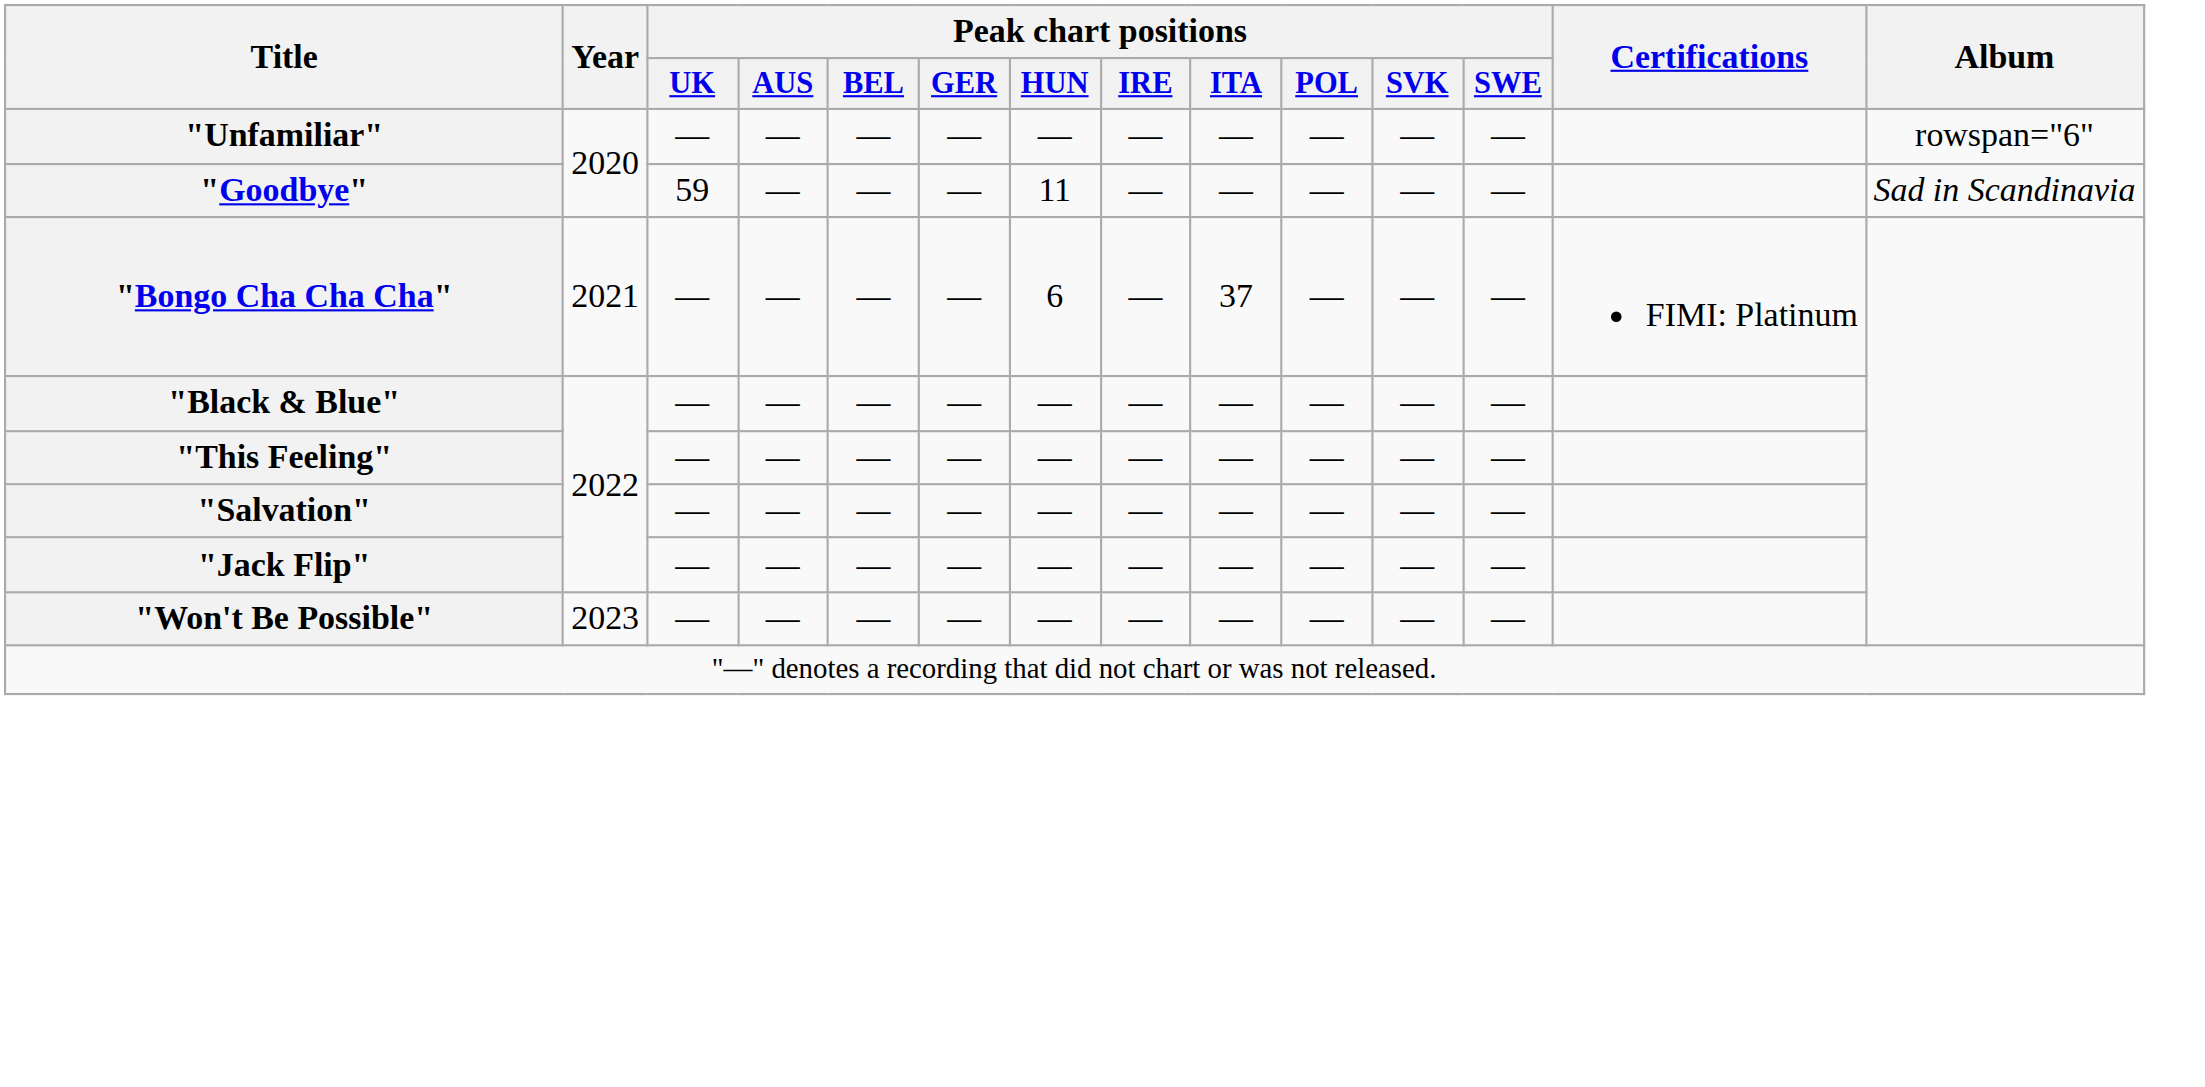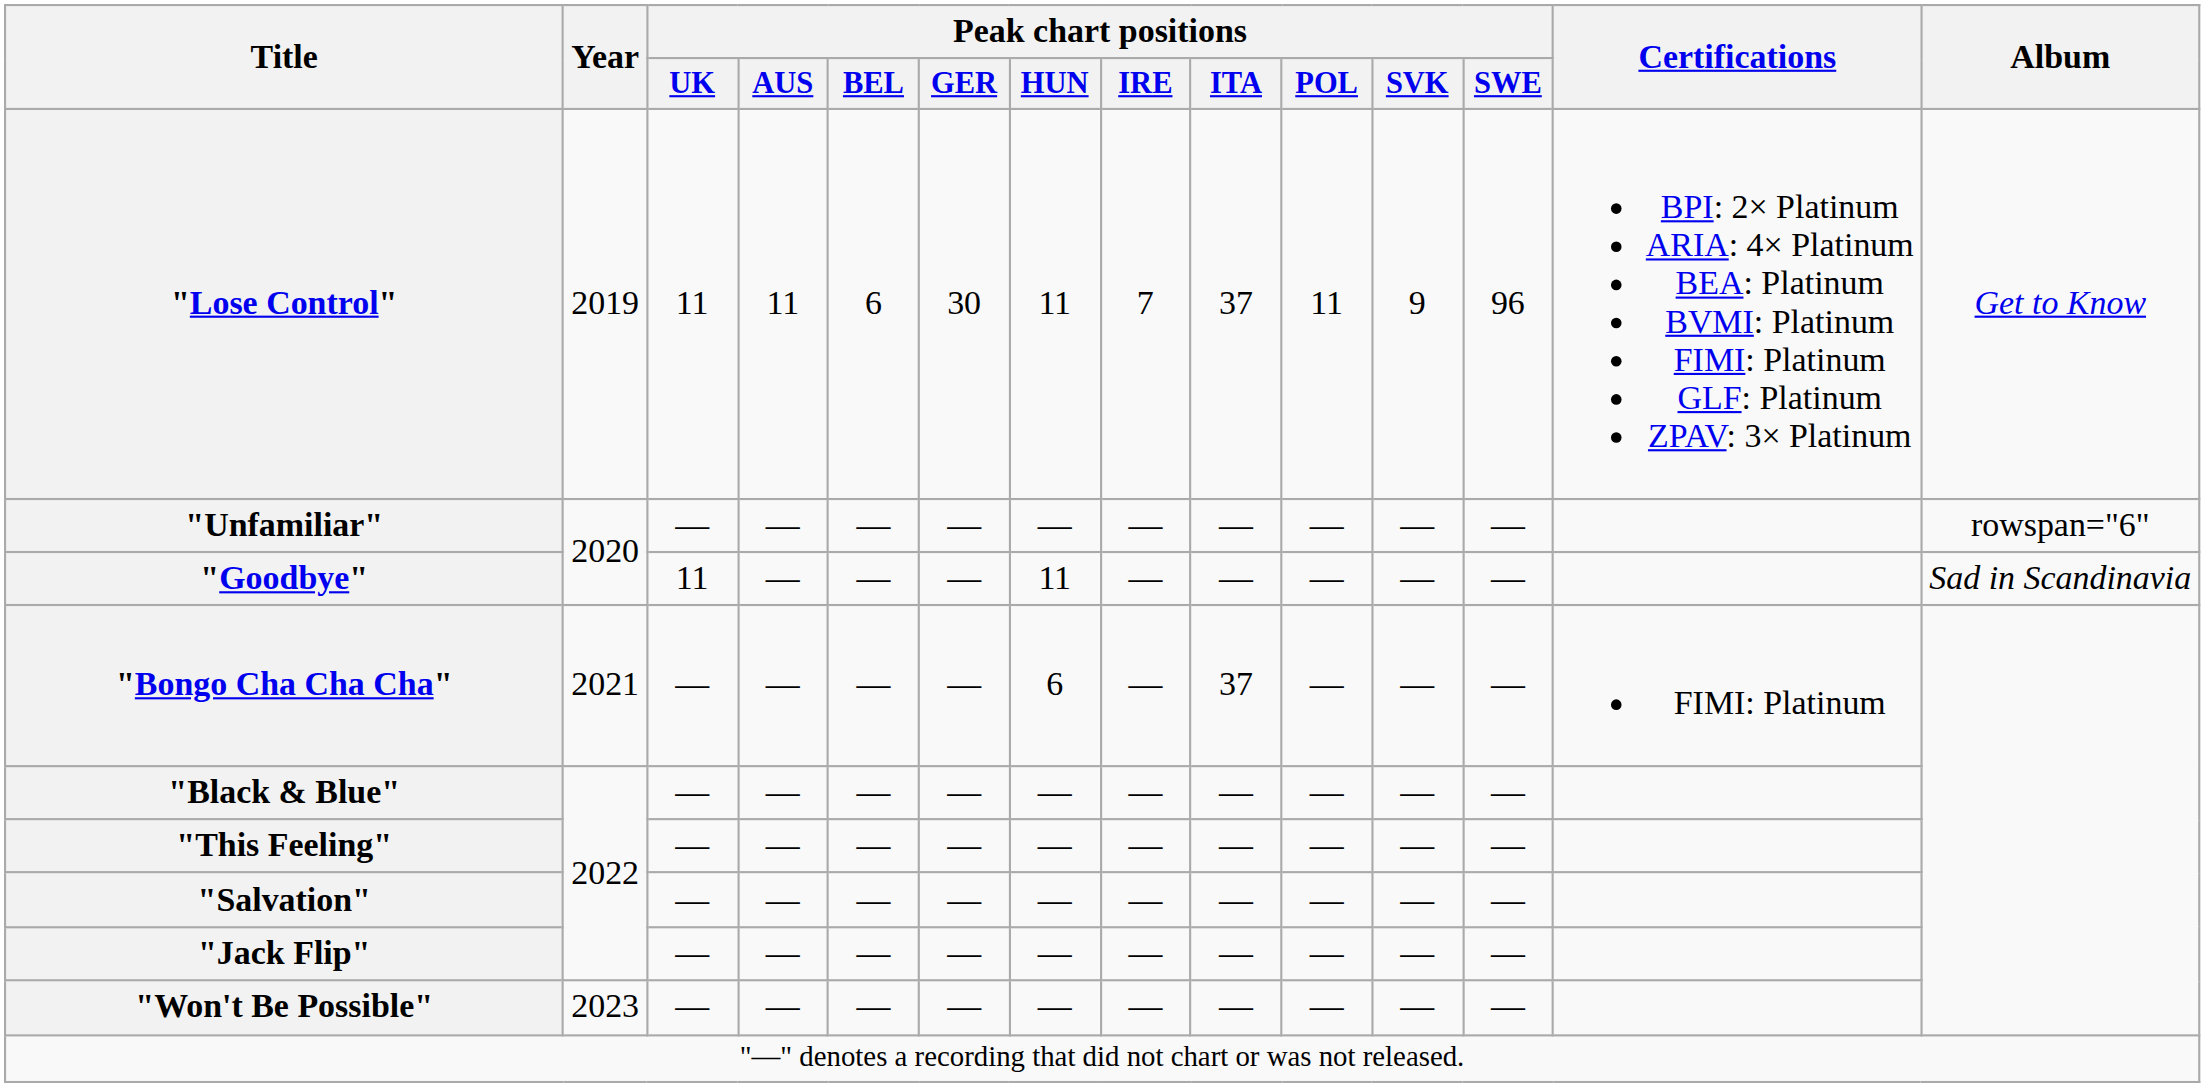+ row: "Lose Control" | 2019 | 11 | 11 | 6 | 30 | 11 | 7 | 37 | 11 | 9 | 96 | BPI: 2× Platinum ARIA: 4× Platinum BEA: Platinum BVMI: Platinum FIMI: Platinum GLF: Platinum ZPAV: 3× Platinum | Get to Know
"Goodbye" | Peak chart positions / UK: 59 -> 11
